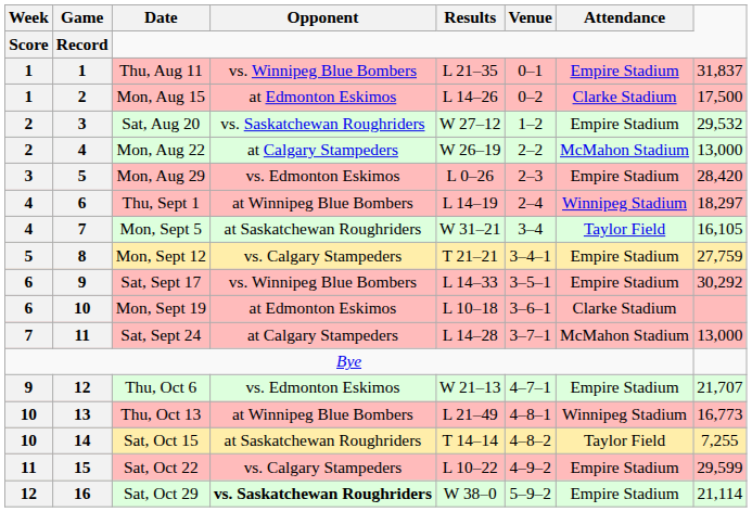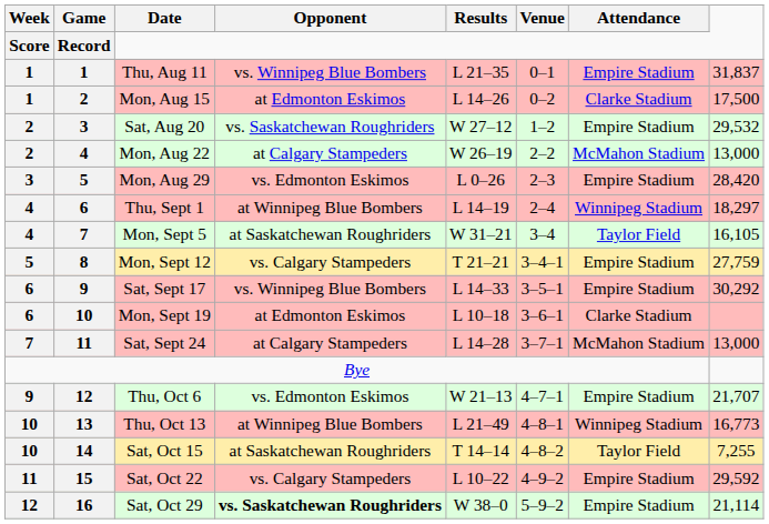Sat, Oct 22 | column 8: 29,599 -> 29,592
